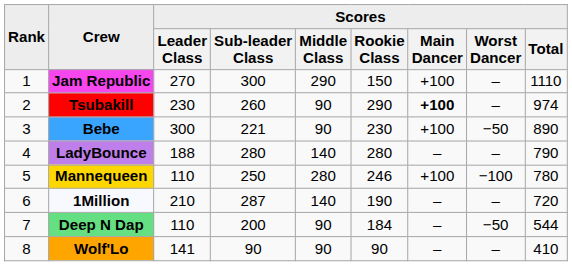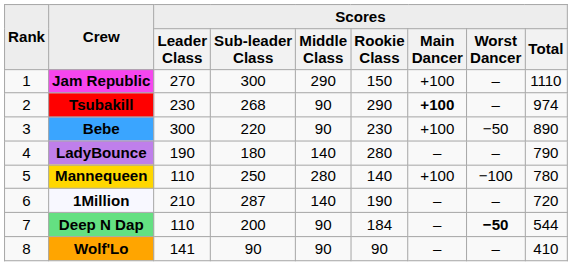Tsubakill | Scores / Sub-leader Class: 260 -> 268
Bebe | Scores / Sub-leader Class: 221 -> 220
LadyBounce | Scores / Leader Class: 188 -> 190
LadyBounce | Scores / Sub-leader Class: 280 -> 180
Mannequeen | Scores / Rookie Class: 246 -> 140
Deep N Dap | Scores / Worst Dancer: normal -> bold
